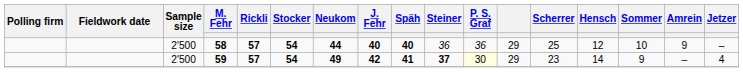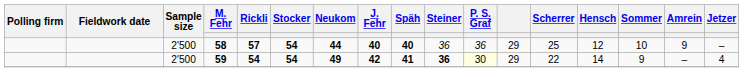59 | Rickli: 57 -> 54
59 | Steiner: 37 -> 36
59 | Scherrer: 23 -> 22
